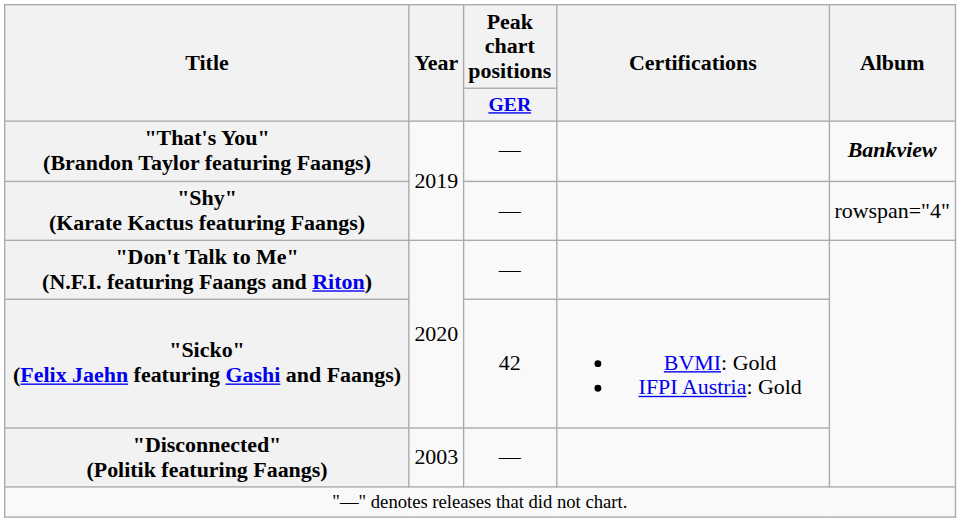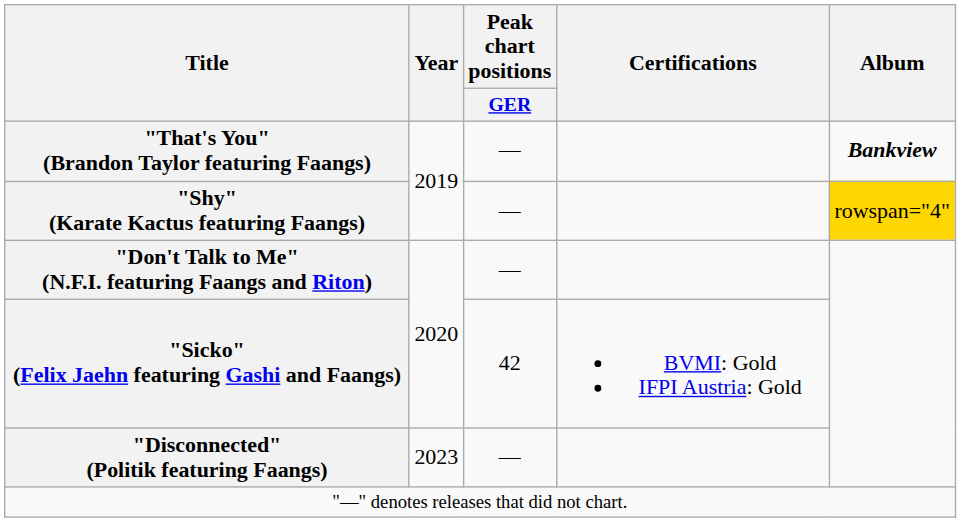"Shy" (Karate Kactus featuring Faangs) | Album: no background -> gold background
"Disconnected" (Politik featuring Faangs) | Year: 2003 -> 2023
